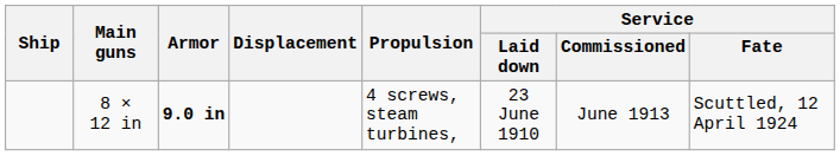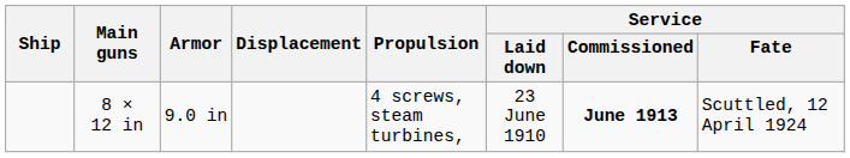8 × 12 in | Armor: bold -> normal
8 × 12 in | Service / Commissioned: normal -> bold
